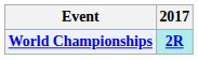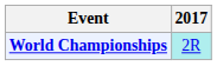World Championships | 2017: bold -> normal
